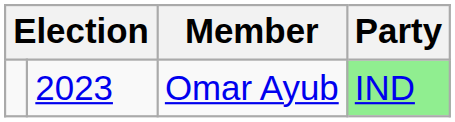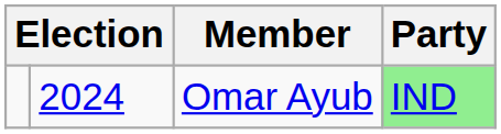Omar Ayub | column 2: 2023 -> 2024
